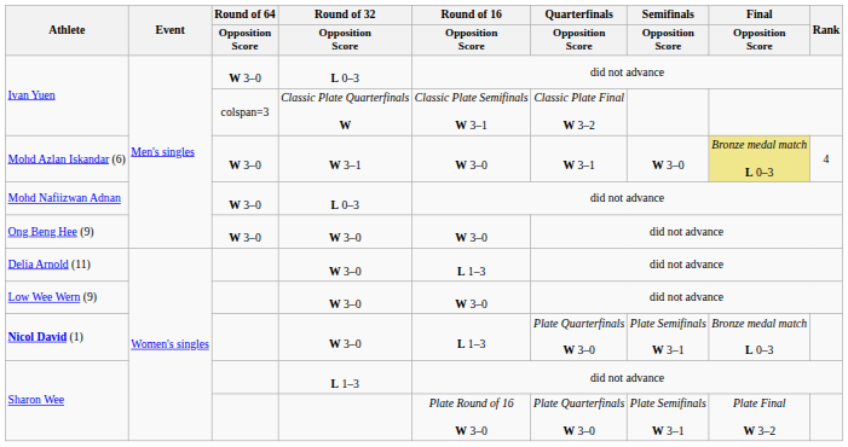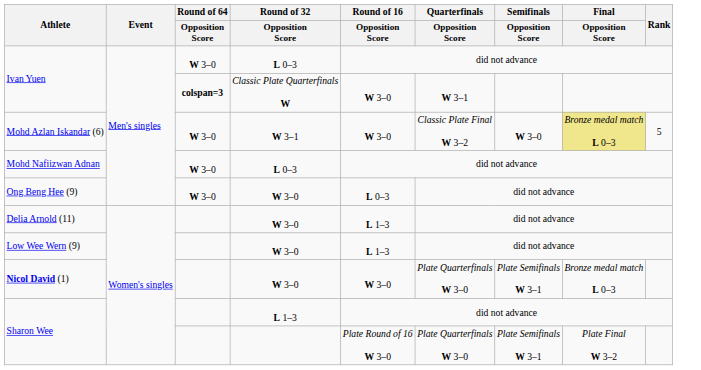Ivan Yuen / Classic Plate Quarterfinals W | Round of 64 / Opposition Score: normal -> bold
Ivan Yuen / Classic Plate Quarterfinals W | Round of 16 / Opposition Score: Classic Plate Semifinals W 3–1 -> W 3–0
Ivan Yuen / Classic Plate Quarterfinals W | Quarterfinals / Opposition Score: Classic Plate Final W 3–2 -> W 3–1
Mohd Azlan Iskandar (6) | Quarterfinals / Opposition Score: W 3–1 -> Classic Plate Final W 3–2
Mohd Azlan Iskandar (6) | Rank: 4 -> 5
Ong Beng Hee (9) | Round of 16 / Opposition Score: W 3–0 -> L 0–3
Low Wee Wern (9) | Round of 16 / Opposition Score: W 3–0 -> L 1–3
Nicol David (1) | Round of 16 / Opposition Score: L 1–3 -> W 3–0
